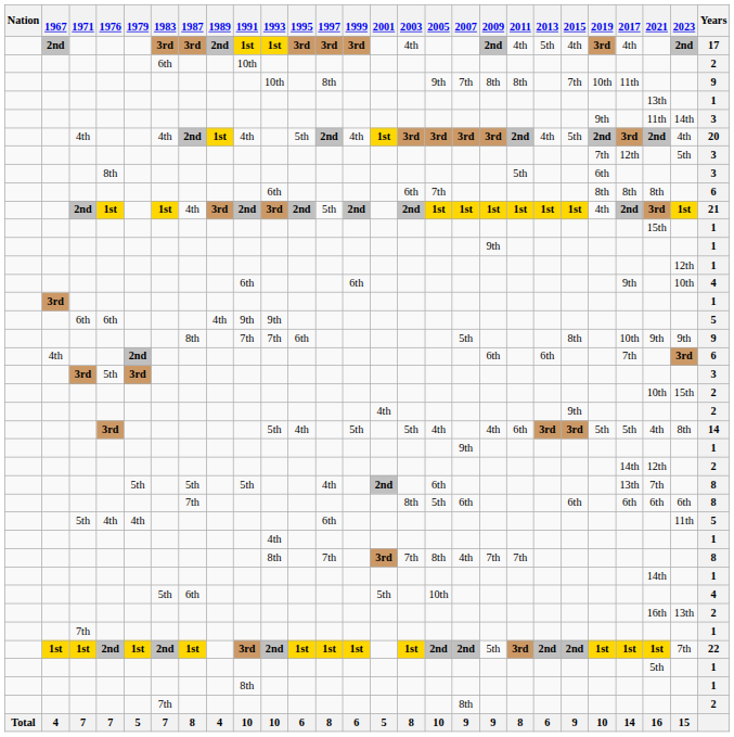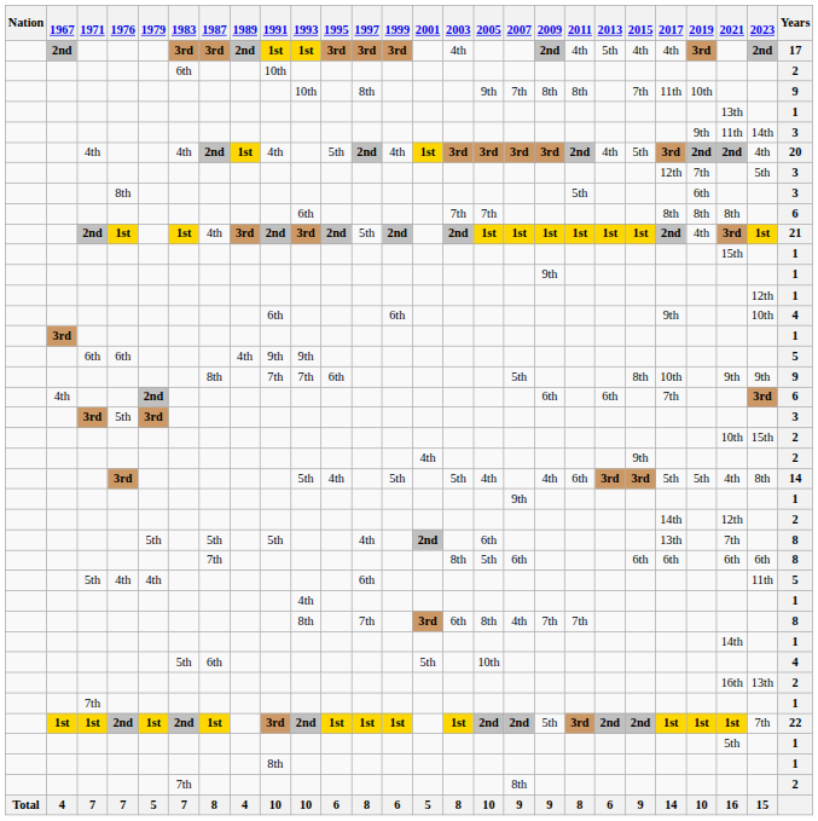columns swapped: 2017 <-> 2019
row 10 | 2003: 6th -> 7th
row 30 | 2003: 7th -> 6th
